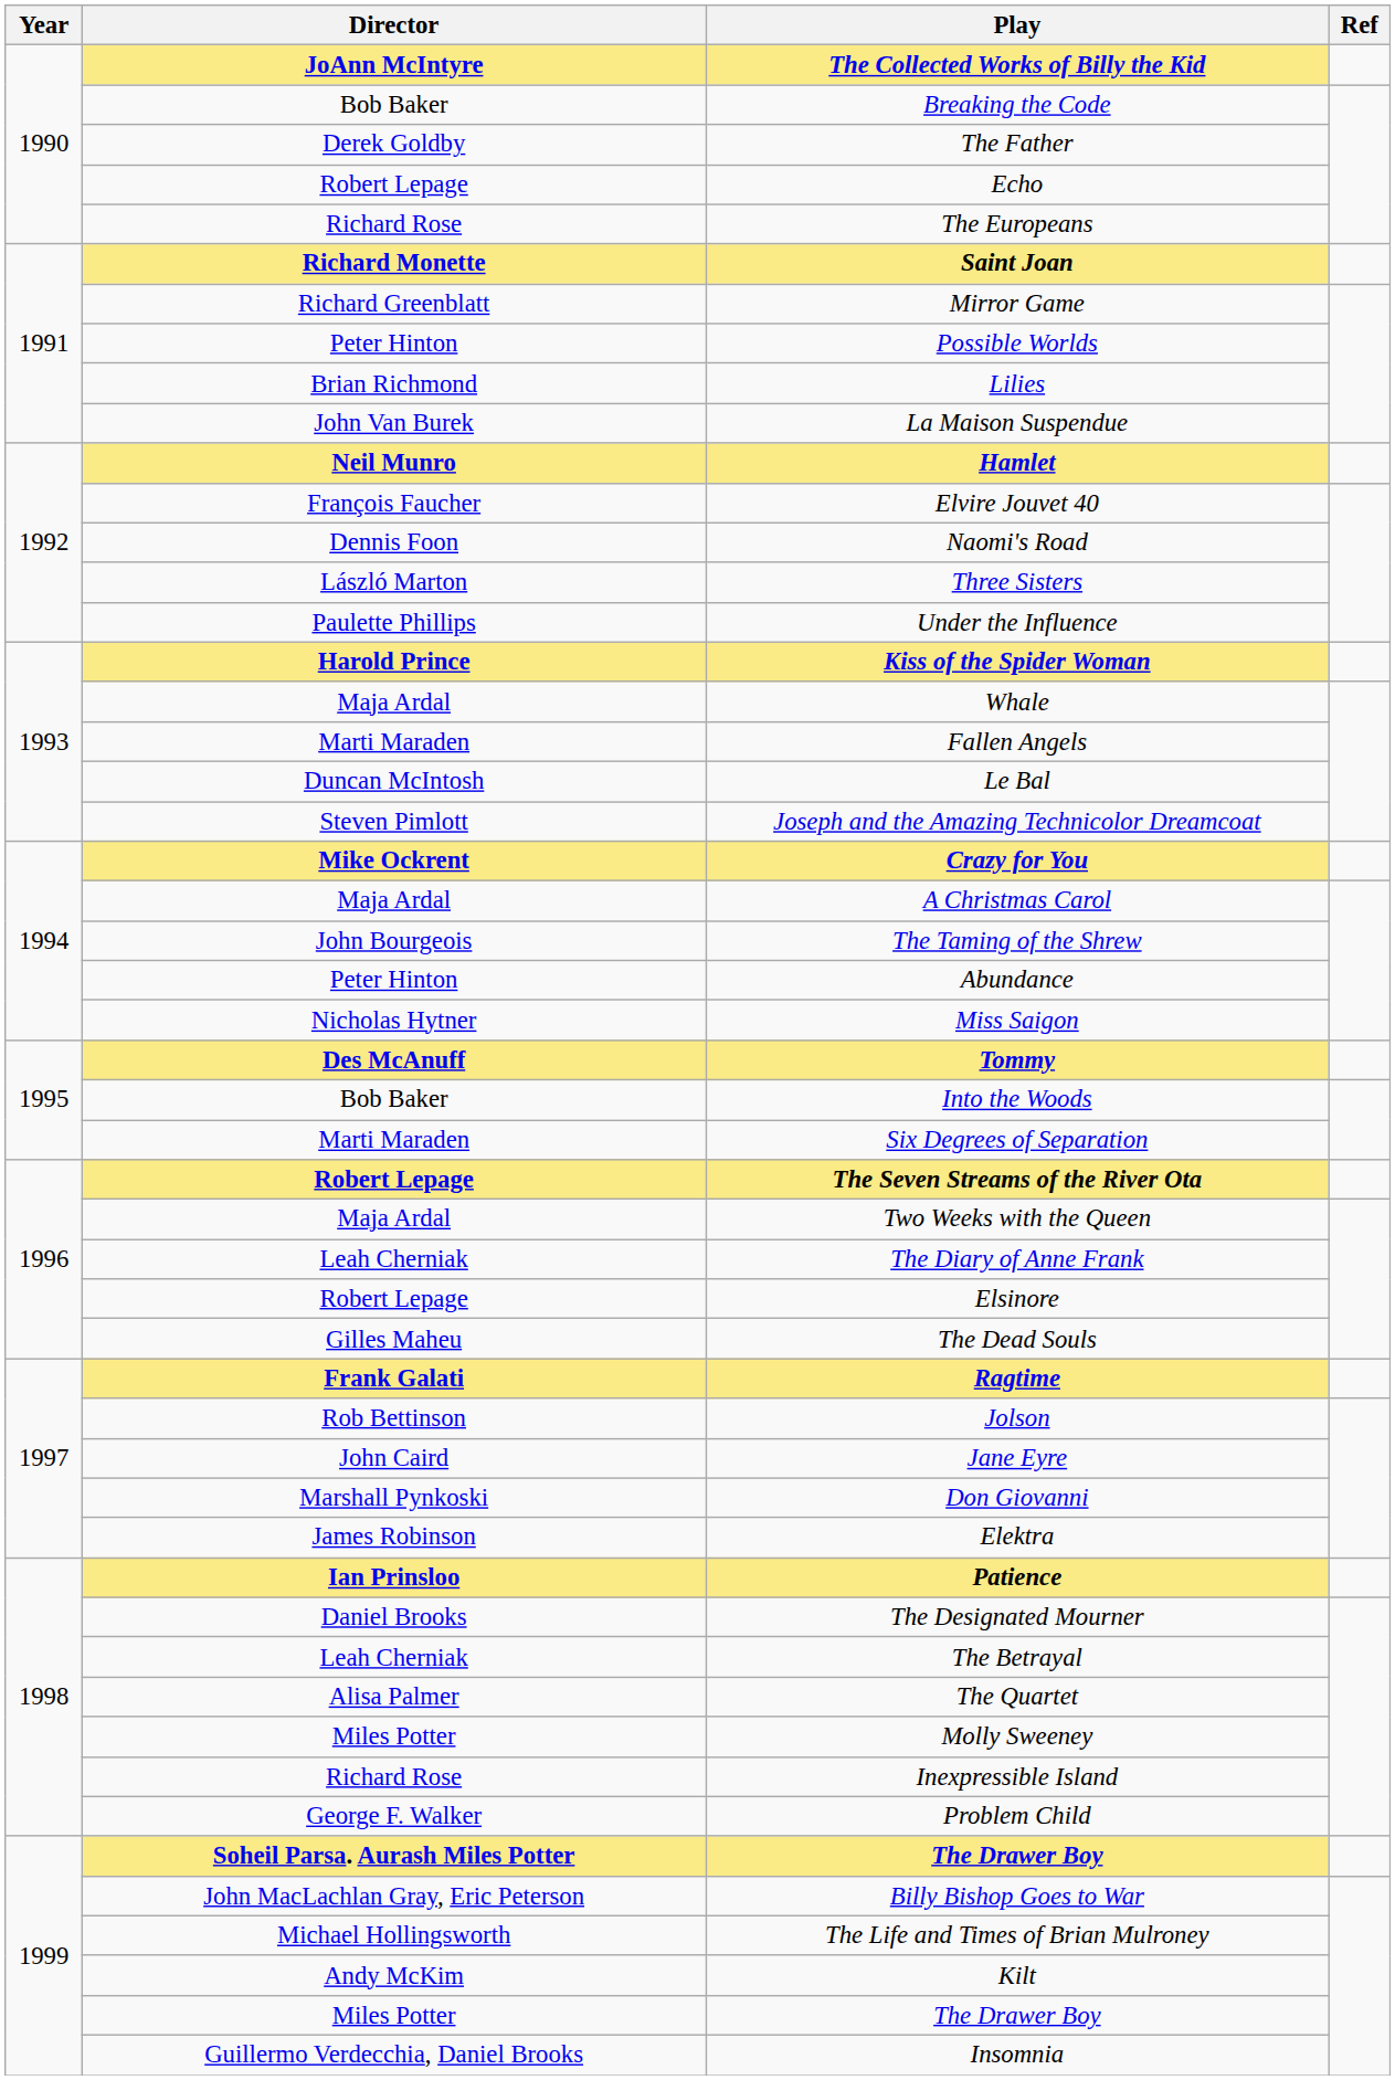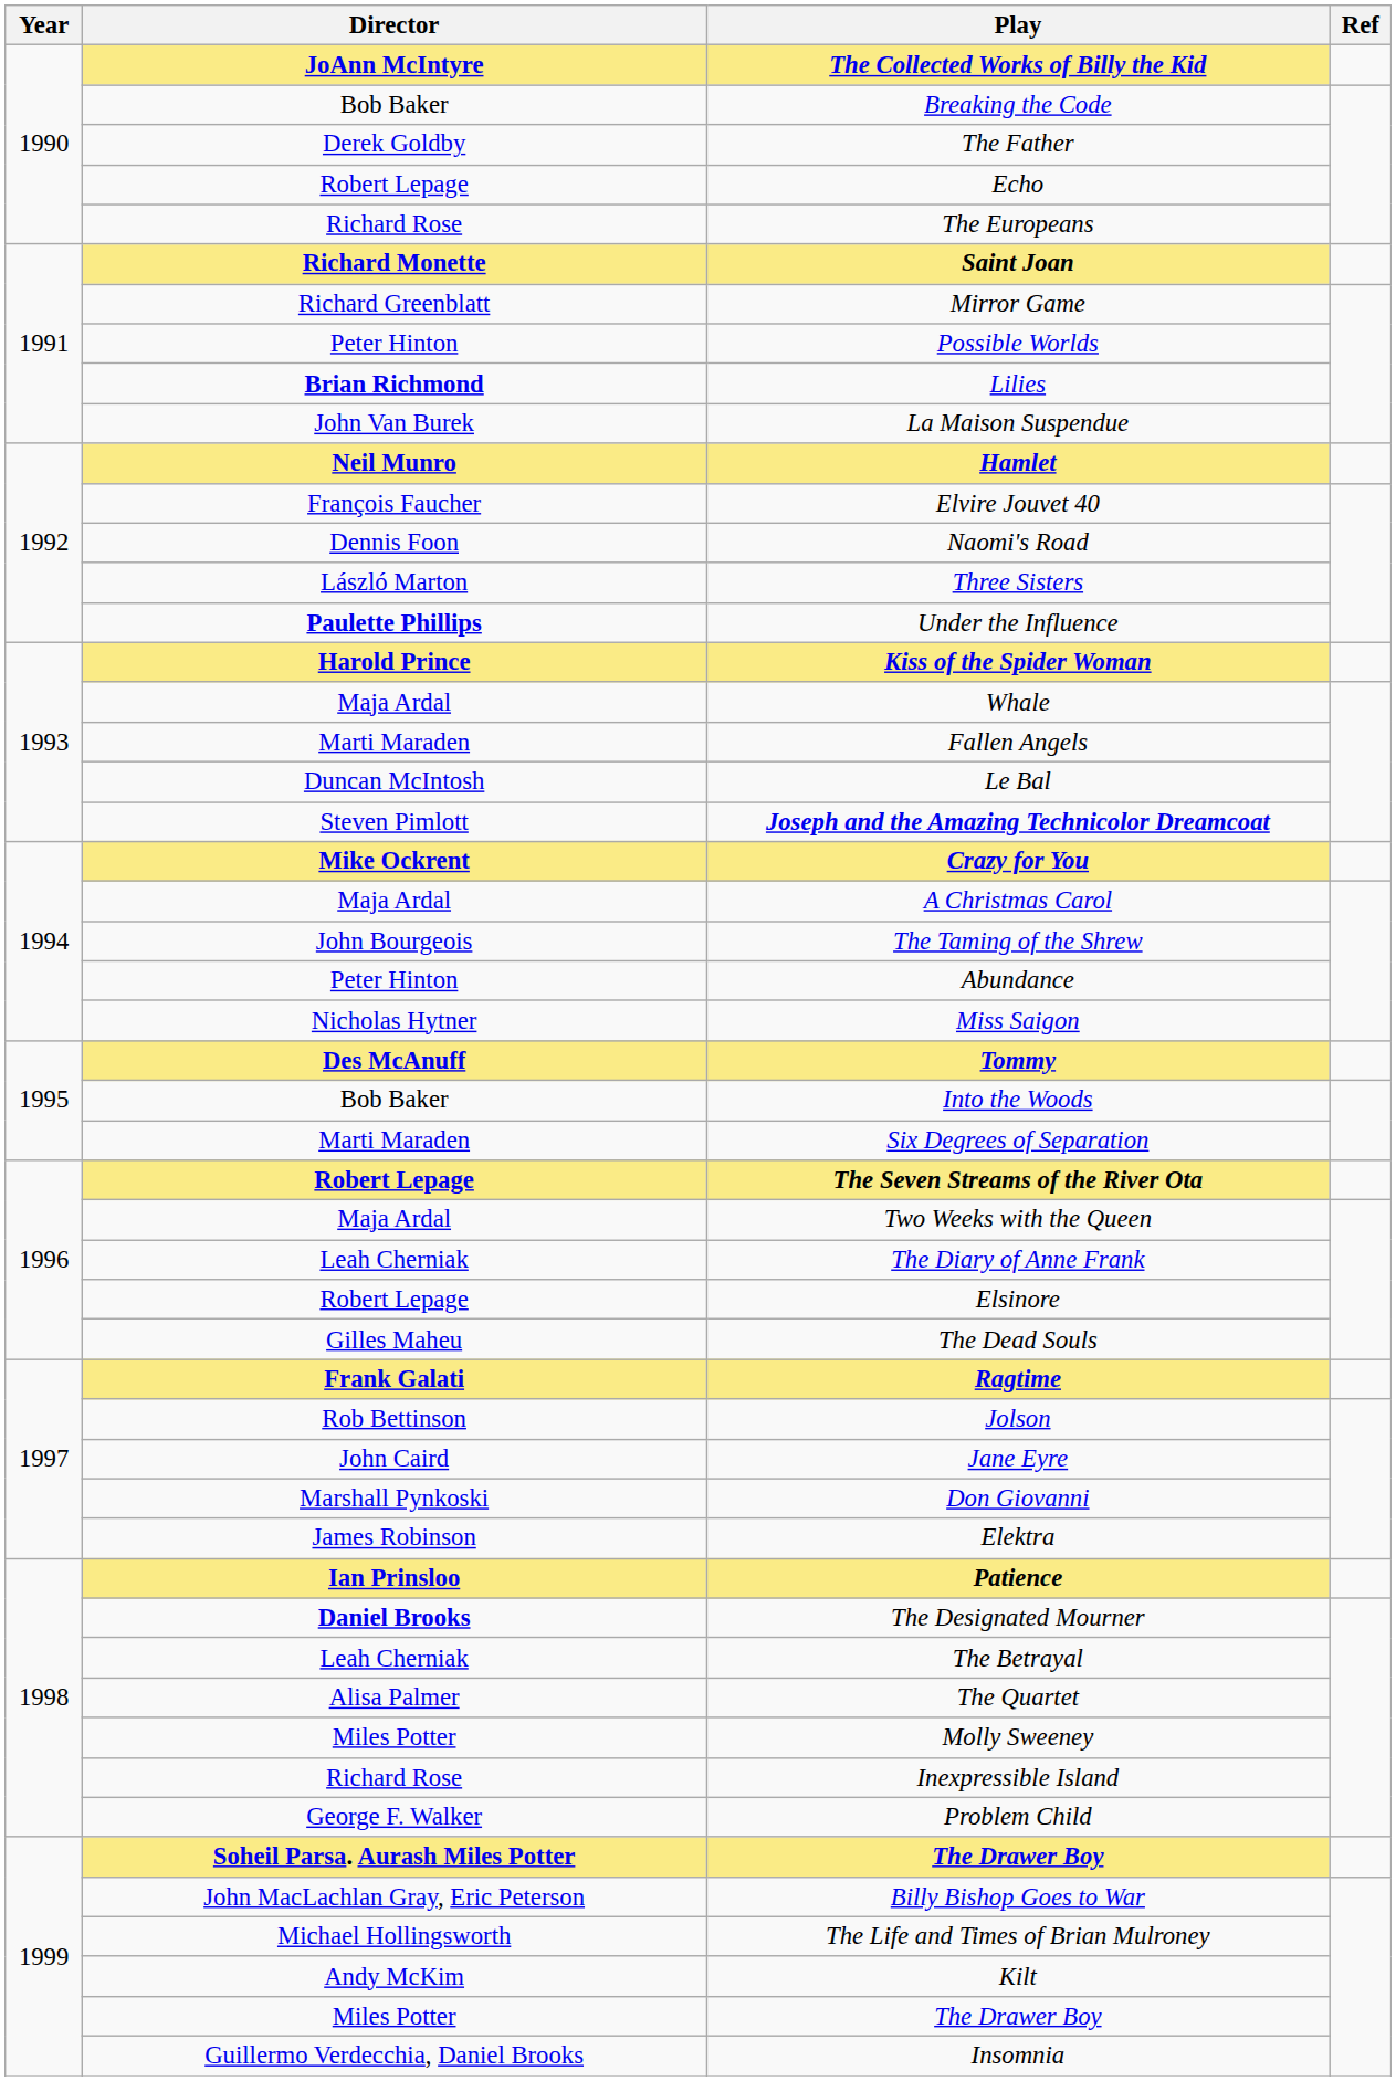Lilies | Director: normal -> bold
Under the Influence | Director: normal -> bold
Joseph and the Amazing Technicolor Dreamcoat | Play: normal -> bold
The Designated Mourner | Director: normal -> bold
